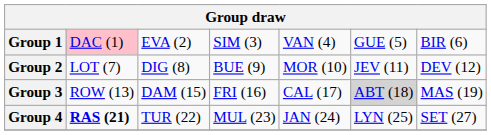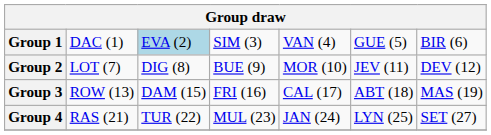Group 1 | column 2: pink background -> no background
Group 1 | column 3: no background -> lightblue background
Group 3 | column 6: lightgrey background -> no background
Group 4 | column 2: bold -> normal
